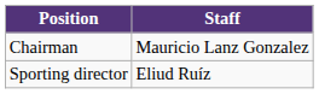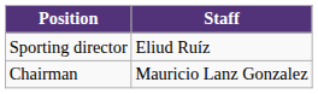rows swapped: Chairman <-> Sporting director
